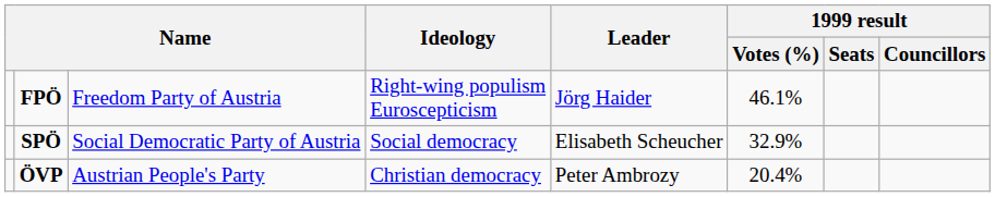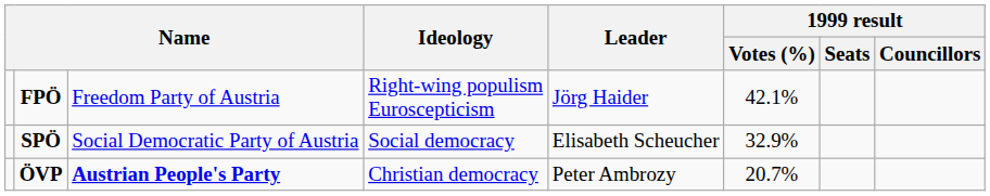FPÖ | 1999 result / Votes (%): 46.1% -> 42.1%
ÖVP | column 3: normal -> bold
ÖVP | 1999 result / Votes (%): 20.4% -> 20.7%
